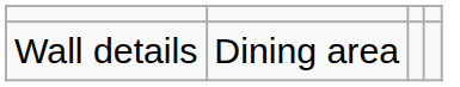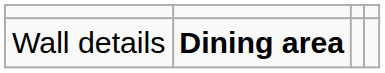Wall details | column 2: normal -> bold
